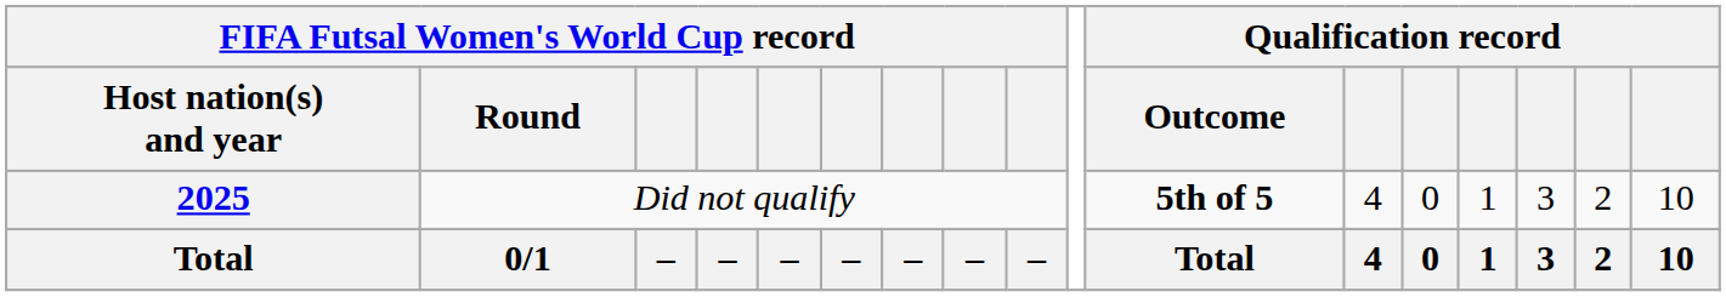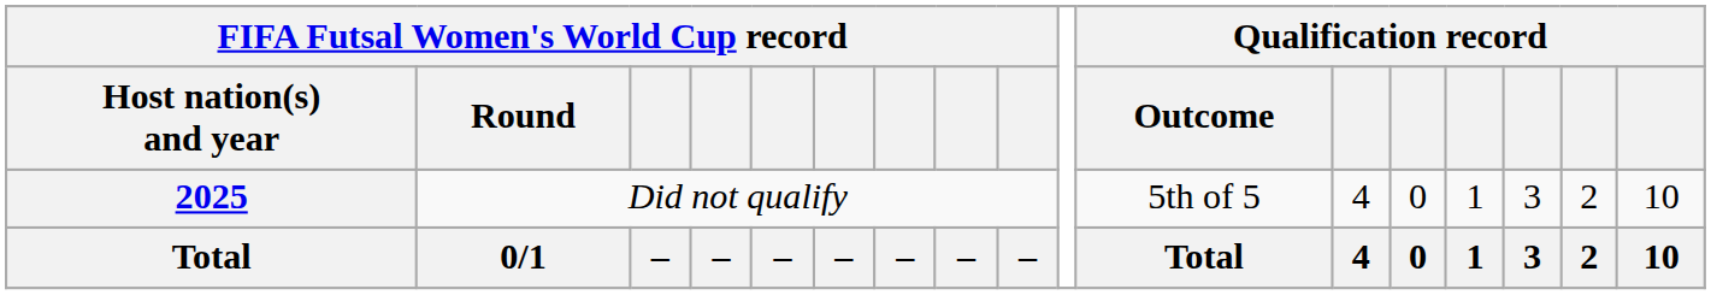2025 | Qualification record / Outcome: bold -> normal
